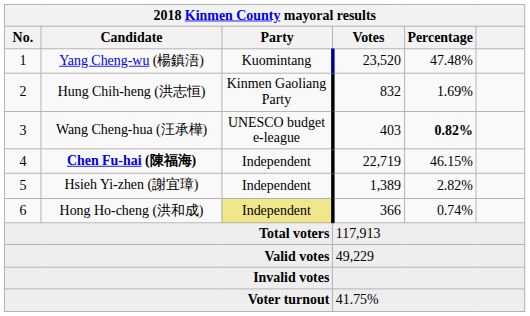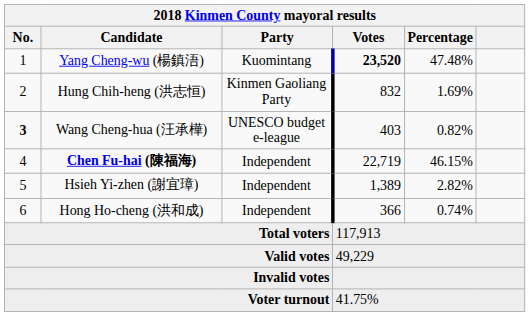Yang Cheng-wu (楊鎮浯) | Votes: normal -> bold
Wang Cheng-hua (汪承樺) | No.: normal -> bold
Wang Cheng-hua (汪承樺) | Percentage: bold -> normal
Hong Ho-cheng (洪和成) | Party: khaki background -> no background
